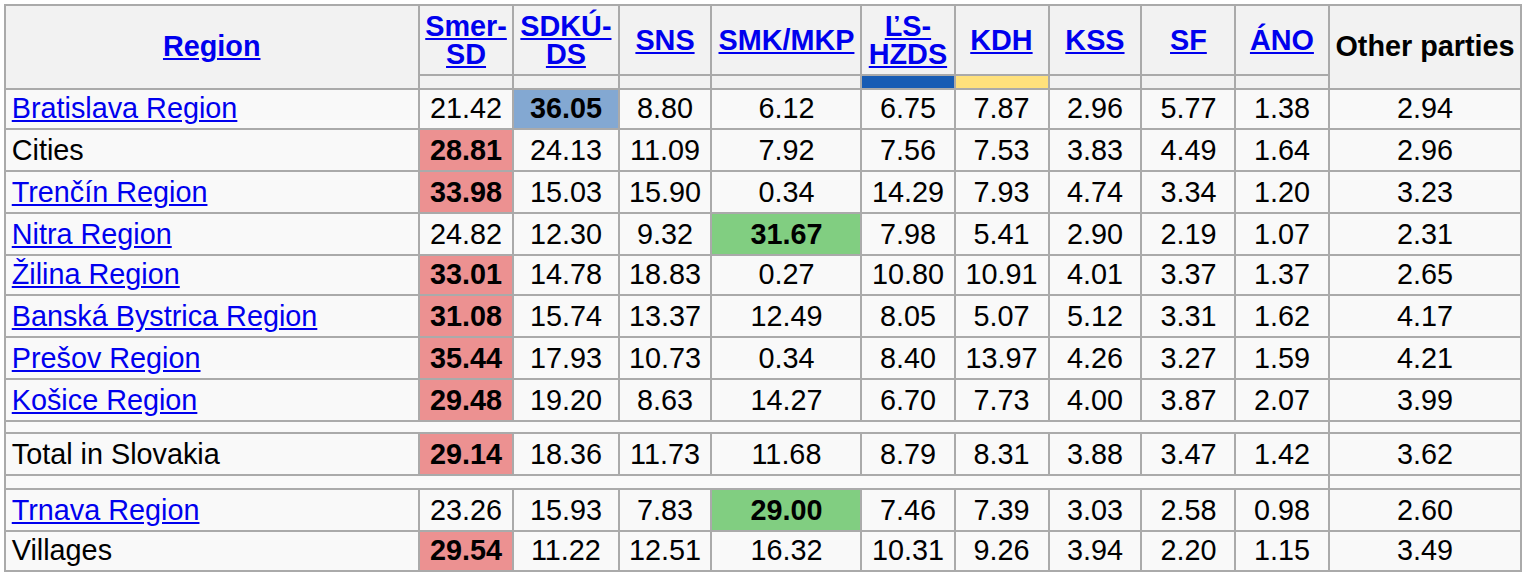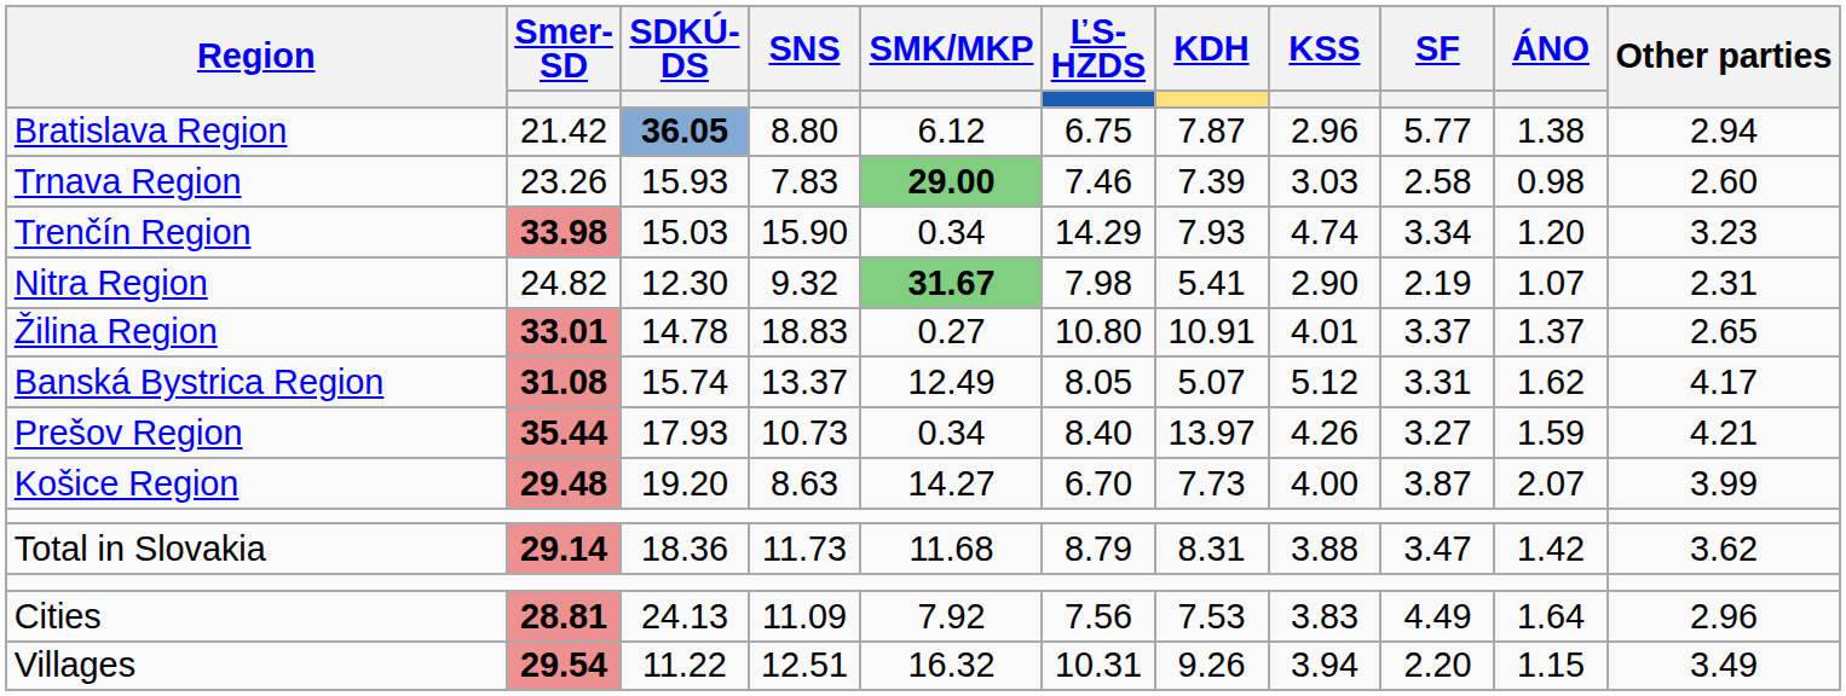rows swapped: Trnava Region <-> Cities
